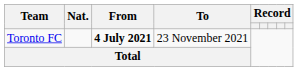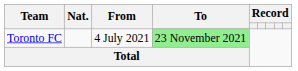Toronto FC | From: bold -> normal
Toronto FC | To: no background -> lightgreen background
